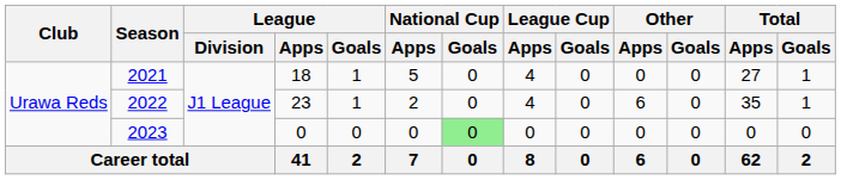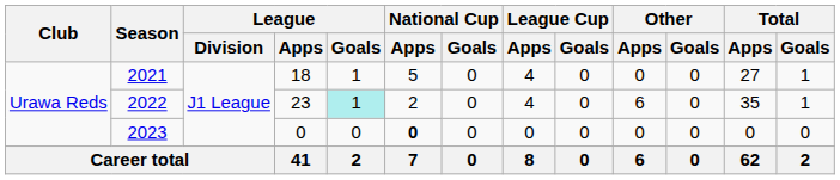2022 | League / Goals: no background -> paleturquoise background
2023 | National Cup / Apps: normal -> bold
2023 | National Cup / Goals: lightgreen background -> no background
